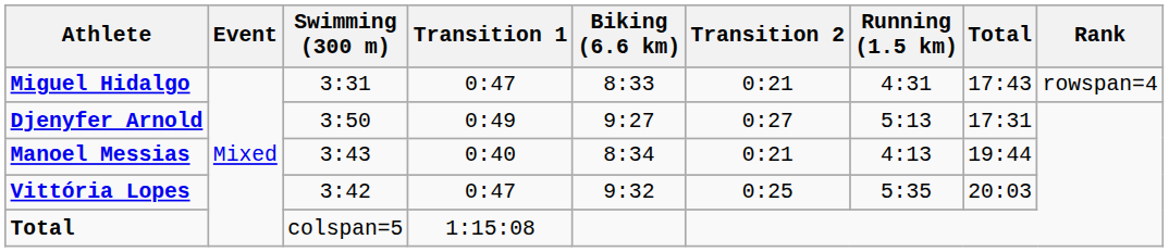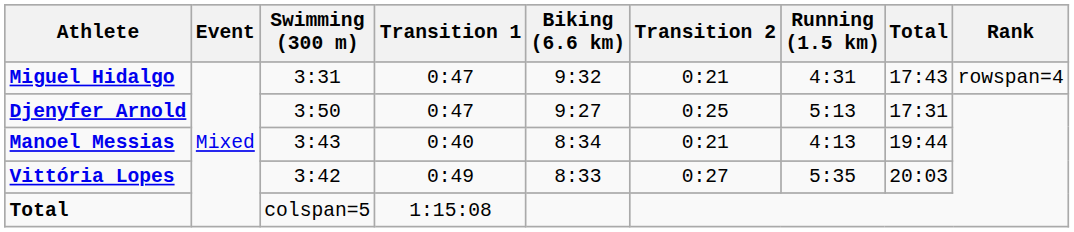Miguel Hidalgo | Biking (6.6 km): 8:33 -> 9:32
Djenyfer Arnold | Transition 1: 0:49 -> 0:47
Djenyfer Arnold | Transition 2: 0:27 -> 0:25
Vittória Lopes | Transition 1: 0:47 -> 0:49
Vittória Lopes | Biking (6.6 km): 9:32 -> 8:33
Vittória Lopes | Transition 2: 0:25 -> 0:27
